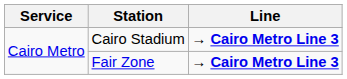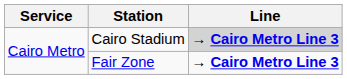Cairo Stadium | Line: no background -> lightgrey background
